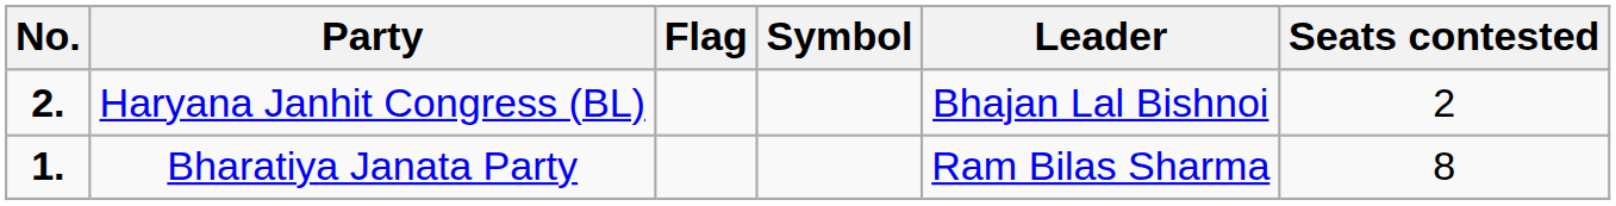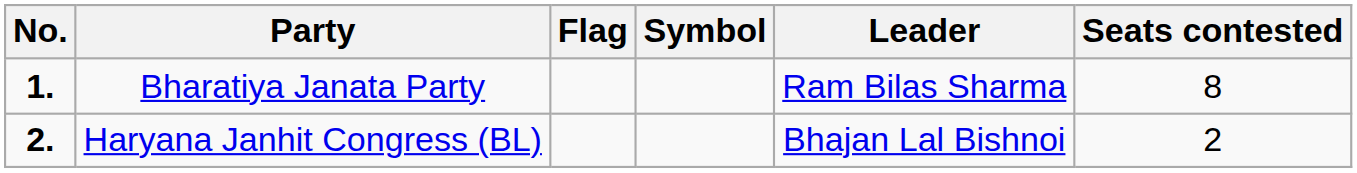rows swapped: Bharatiya Janata Party <-> Haryana Janhit Congress (BL)
